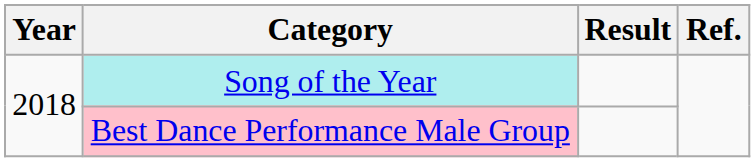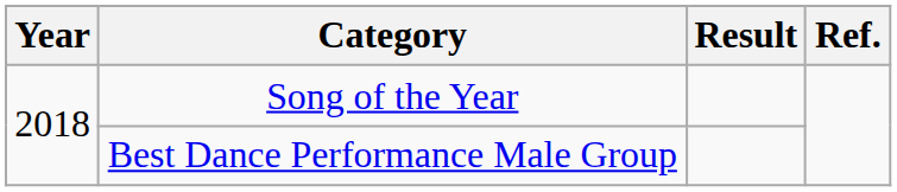Song of the Year | Category: paleturquoise background -> no background
Best Dance Performance Male Group | Category: pink background -> no background
